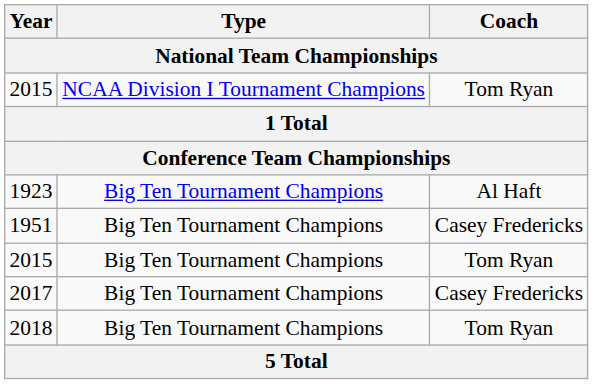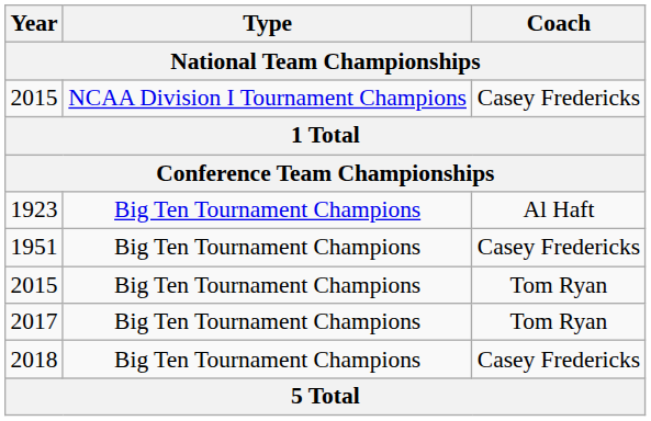2015 / NCAA Division I Tournament Champions | Coach / National Team Championships: Tom Ryan -> Casey Fredericks
2017 | Coach / National Team Championships: Casey Fredericks -> Tom Ryan
2018 | Coach / National Team Championships: Tom Ryan -> Casey Fredericks
